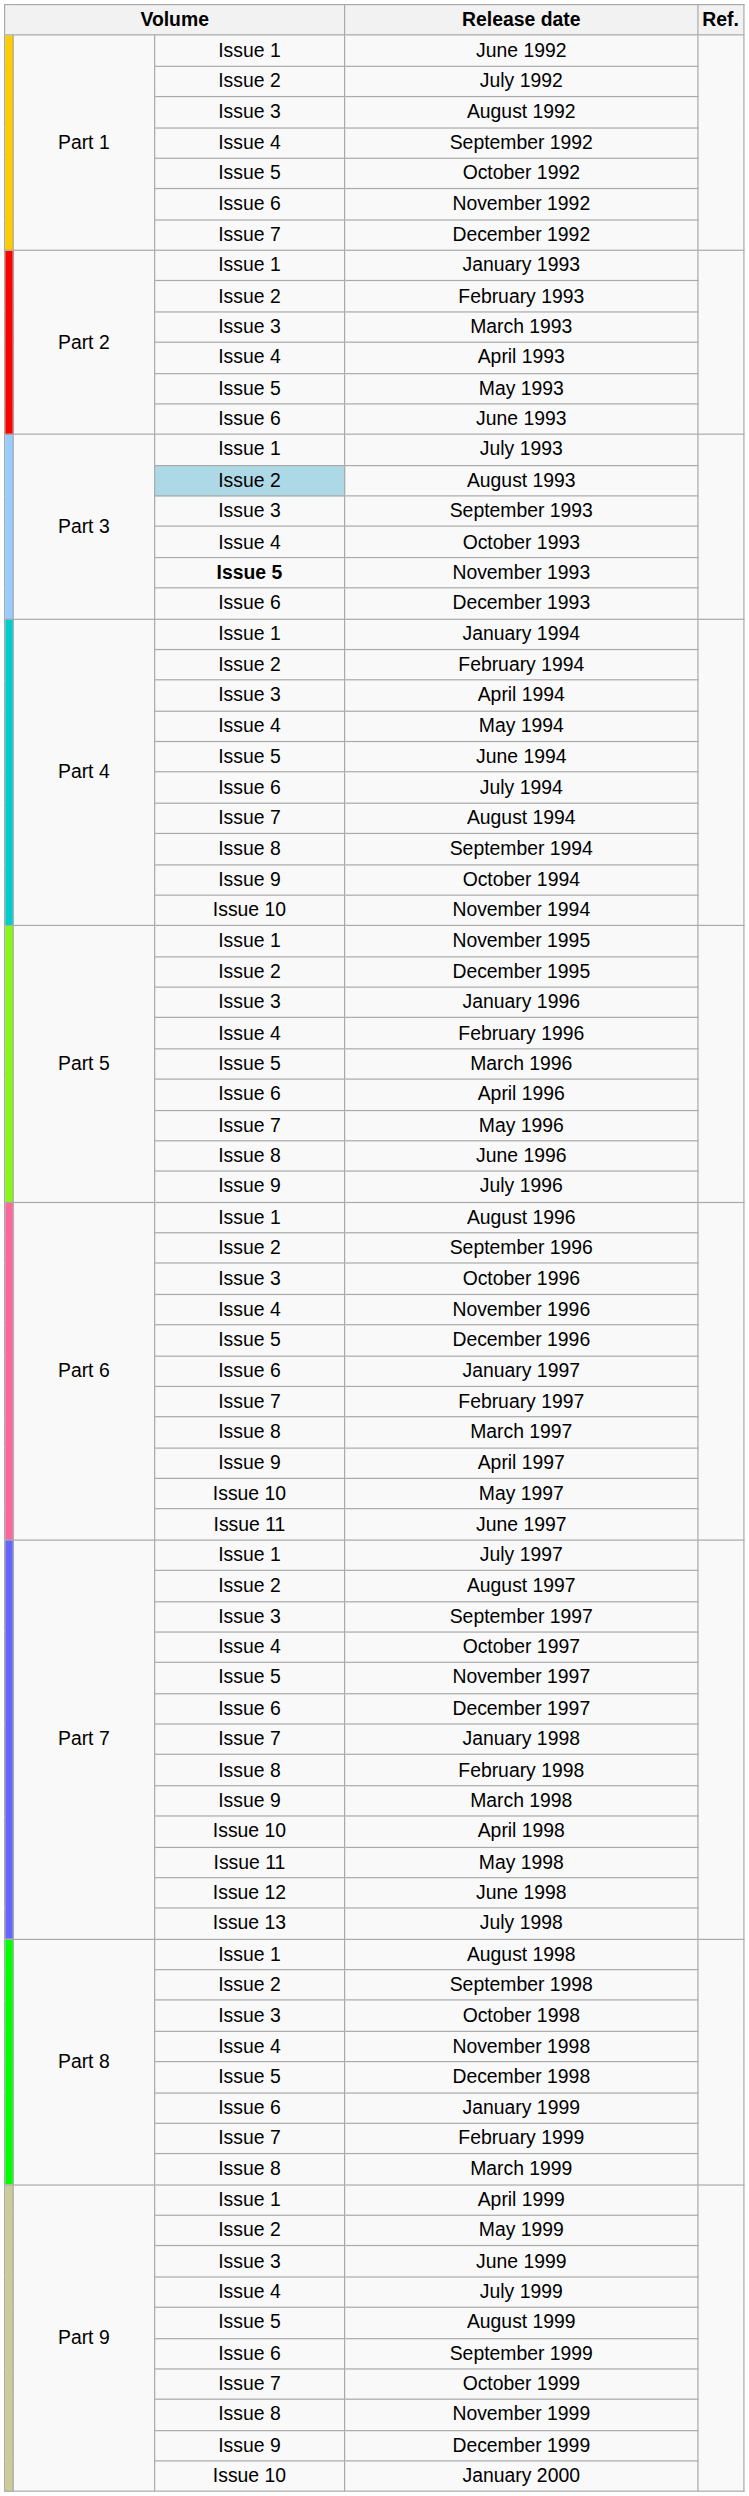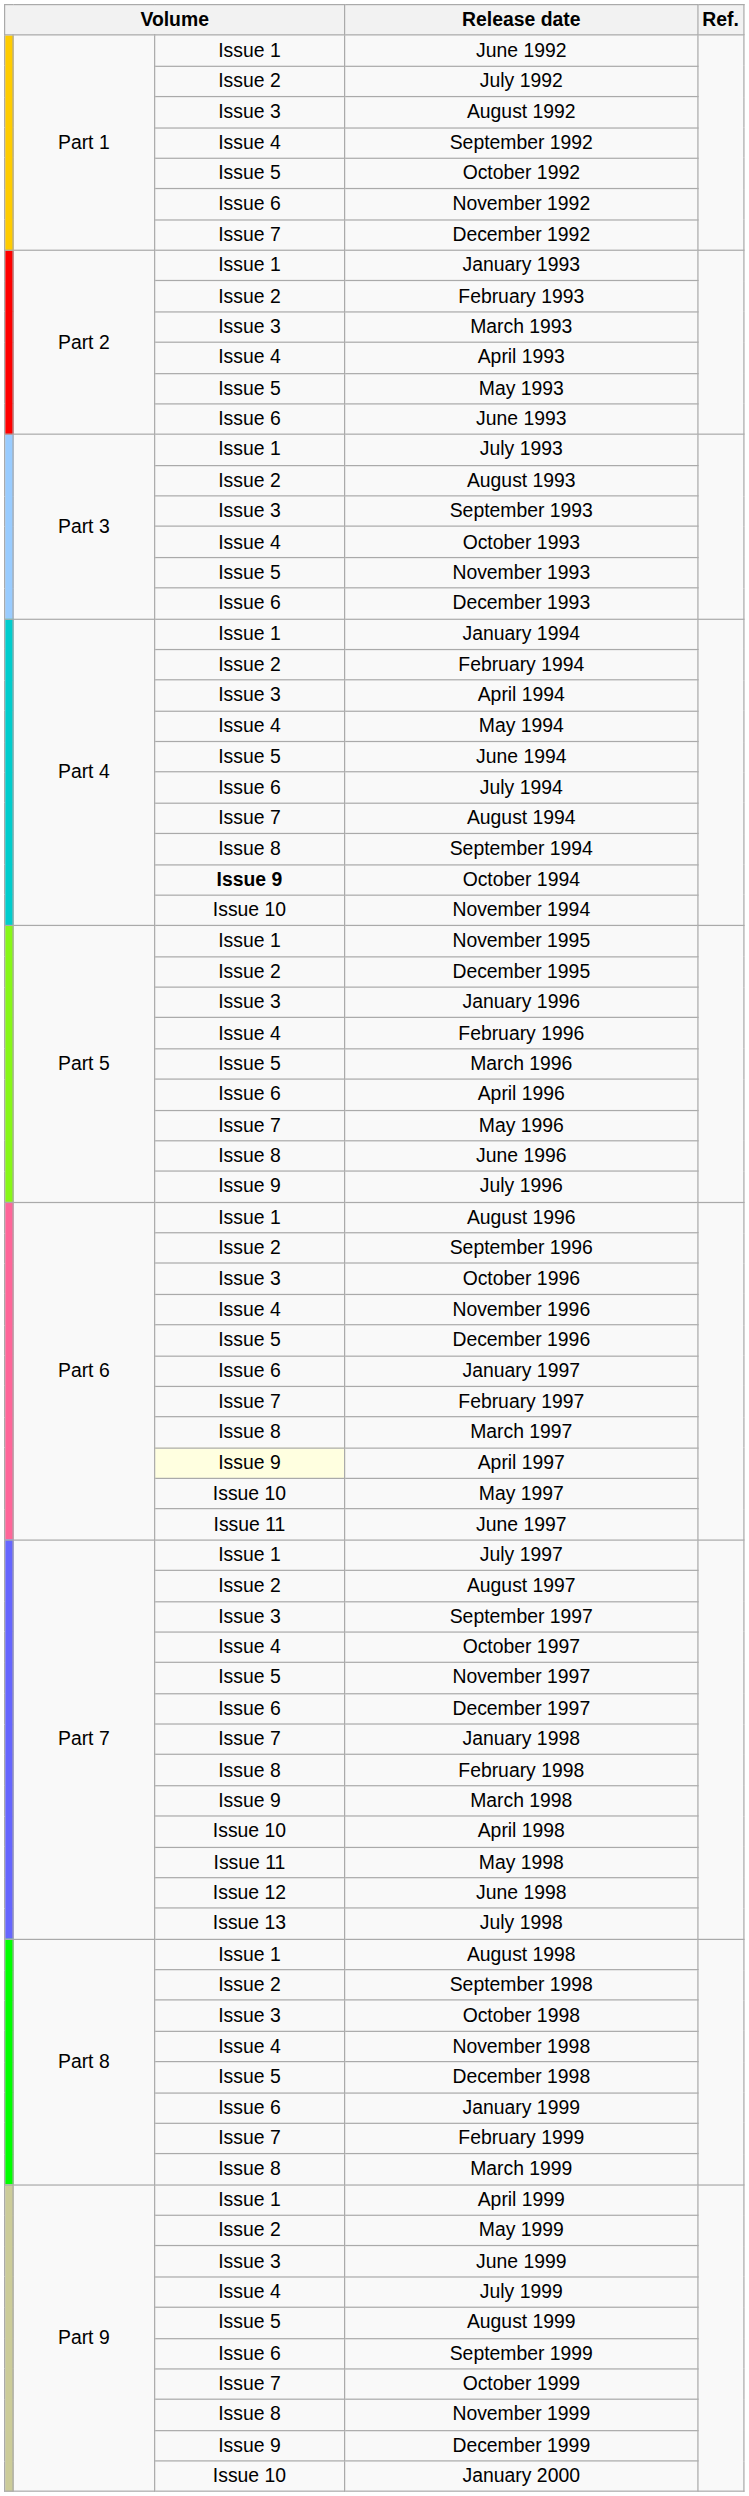August 1993 | column 3: lightblue background -> no background
November 1993 | column 3: bold -> normal
October 1994 | column 3: normal -> bold
April 1997 | column 3: no background -> lightyellow background
